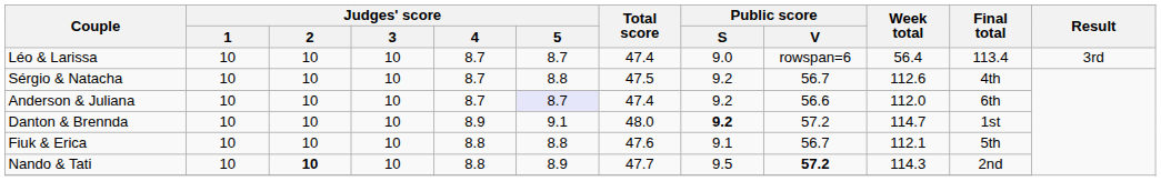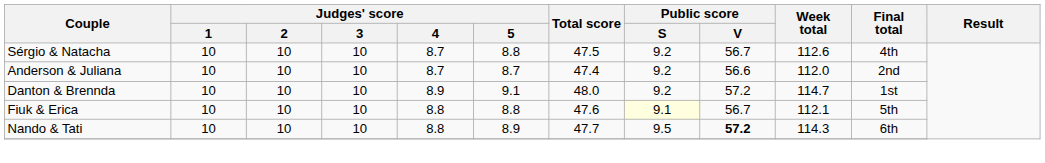- row: Léo & Larissa | 10 | 10 | 10 | 8.7 | 8.7 | 47.4 | 9.0 | rowspan=6 | 56.4 | 113.4 | 3rd
Anderson & Juliana | Judges' score / 5: lavender background -> no background
Anderson & Juliana | Final total: 6th -> 2nd
Danton & Brennda | Public score / S: bold -> normal
Fiuk & Erica | Public score / S: no background -> lightyellow background
Nando & Tati | Judges' score / 2: bold -> normal
Nando & Tati | Final total: 2nd -> 6th
